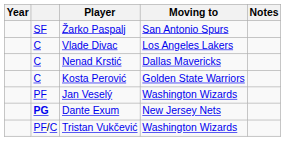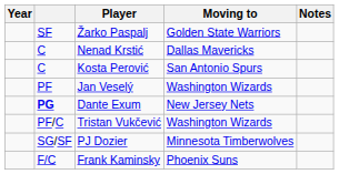Žarko Paspalj | Moving to: San Antonio Spurs -> Golden State Warriors
- row: C | Vlade Divac | Los Angeles Lakers
Kosta Perović | Moving to: Golden State Warriors -> San Antonio Spurs
+ row: SG/SF | PJ Dozier | Minnesota Timberwolves
+ row: F/C | Frank Kaminsky | Phoenix Suns
